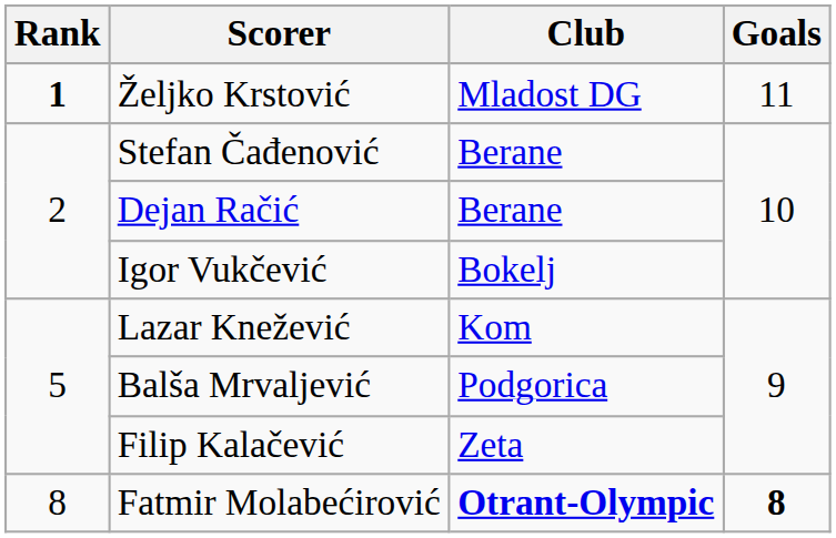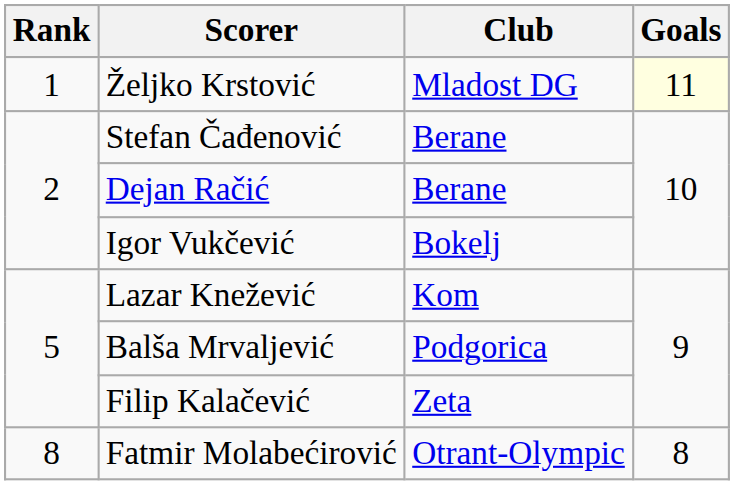Željko Krstović | Rank: bold -> normal
Željko Krstović | Goals: no background -> lightyellow background
Fatmir Molabećirović | Club: bold -> normal
Fatmir Molabećirović | Goals: bold -> normal
